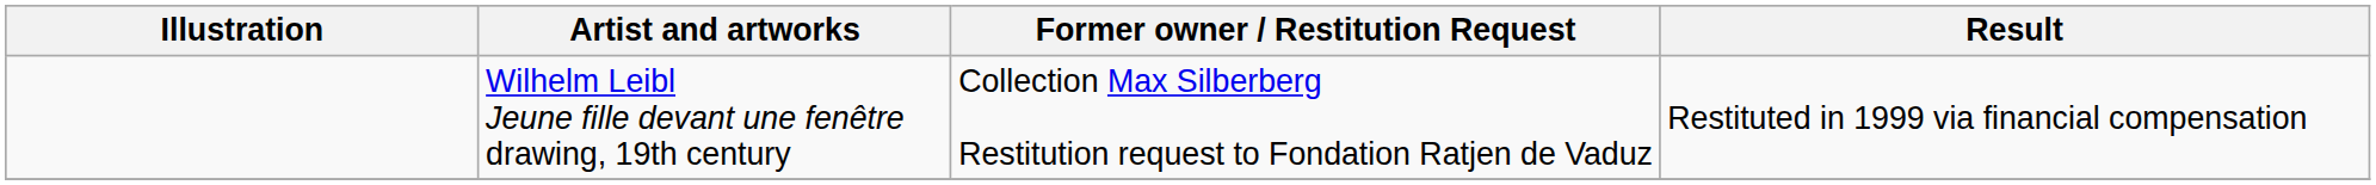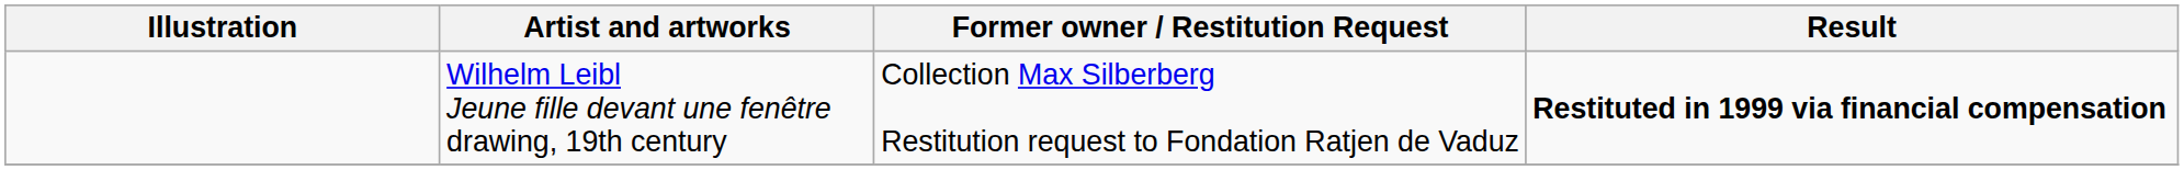row 2 | Result: normal -> bold
